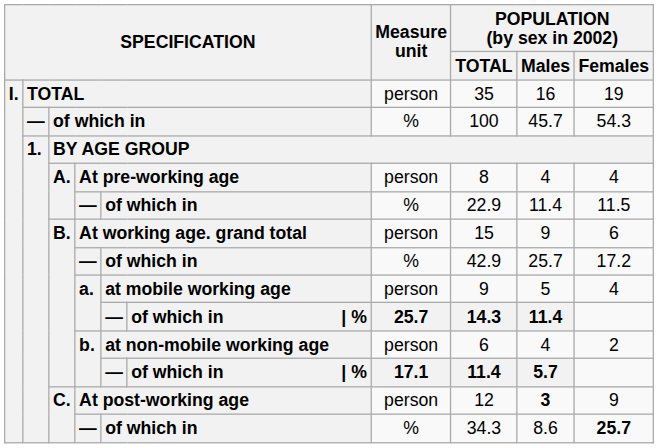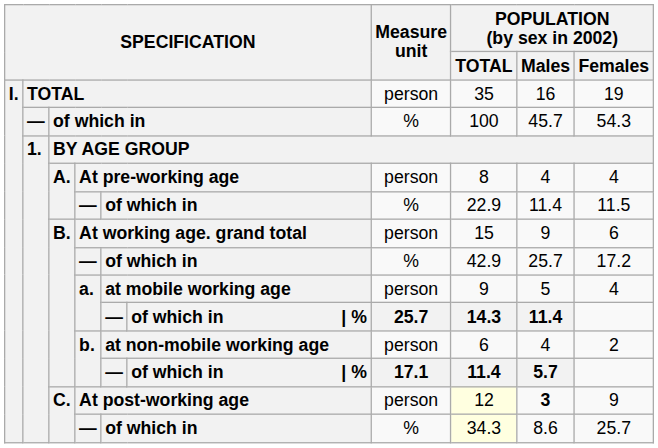At post-working age | POPULATION (by sex in 2002) / TOTAL: no background -> lightyellow background
C. / — | POPULATION (by sex in 2002) / TOTAL: no background -> lightyellow background
C. / — | POPULATION (by sex in 2002) / Females: bold -> normal
